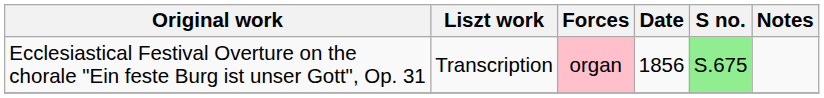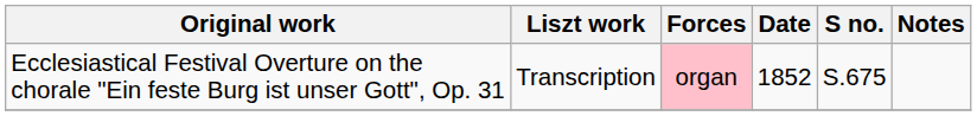row 2 | Date: 1856 -> 1852
row 2 | S no.: lightgreen background -> no background
